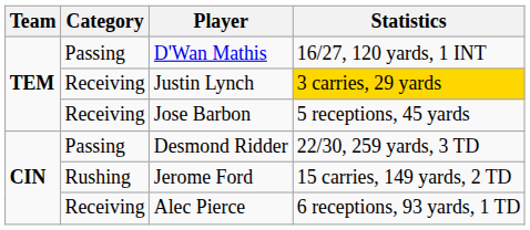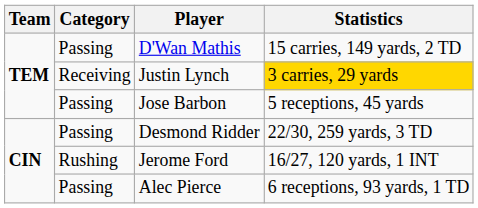D'Wan Mathis | Statistics: 16/27, 120 yards, 1 INT -> 15 carries, 149 yards, 2 TD
Jose Barbon | Category: Receiving -> Passing
Jerome Ford | Statistics: 15 carries, 149 yards, 2 TD -> 16/27, 120 yards, 1 INT
Alec Pierce | Category: Receiving -> Passing
